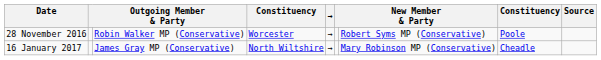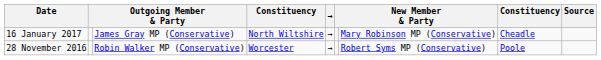rows swapped: 28 November 2016 <-> 16 January 2017
